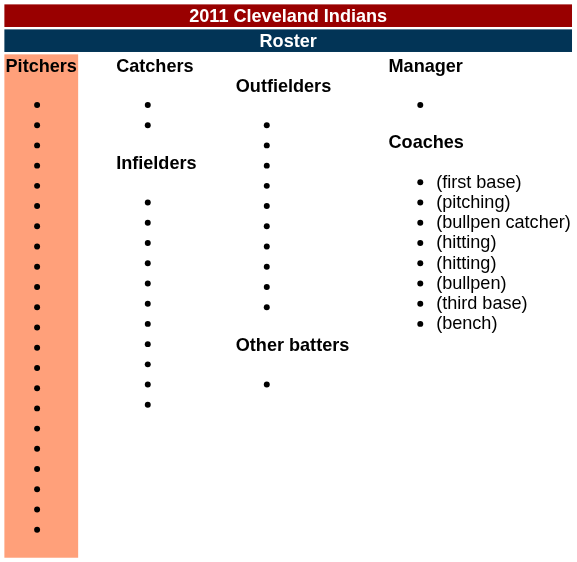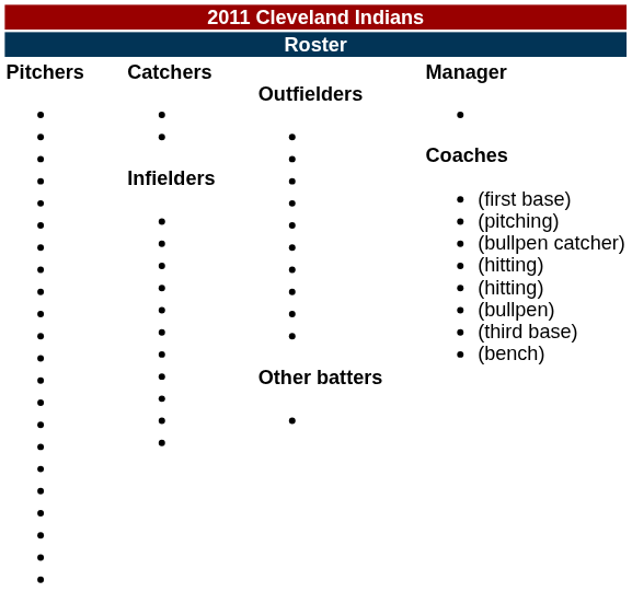Pitchers | column 1: lightsalmon background -> no background
